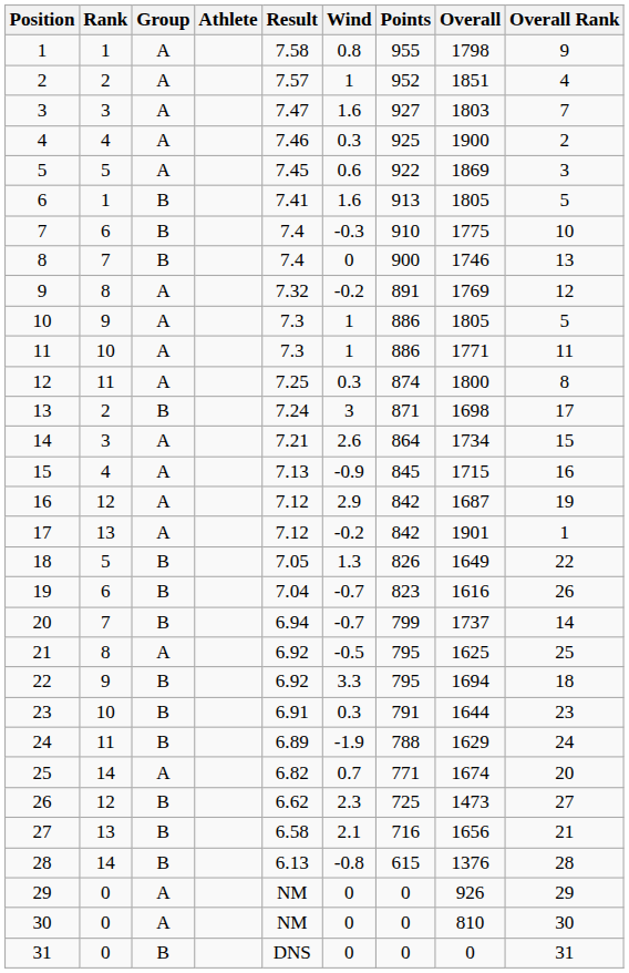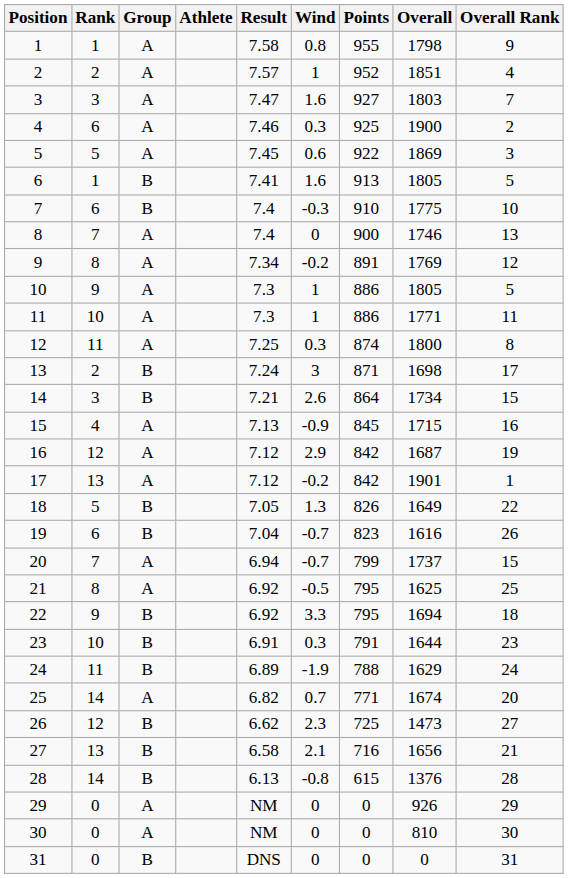row 5 | Rank: 4 -> 6
row 9 | Group: B -> A
row 10 | Result: 7.32 -> 7.34
row 15 | Group: A -> B
row 21 | Group: B -> A
row 21 | Overall Rank: 14 -> 15
